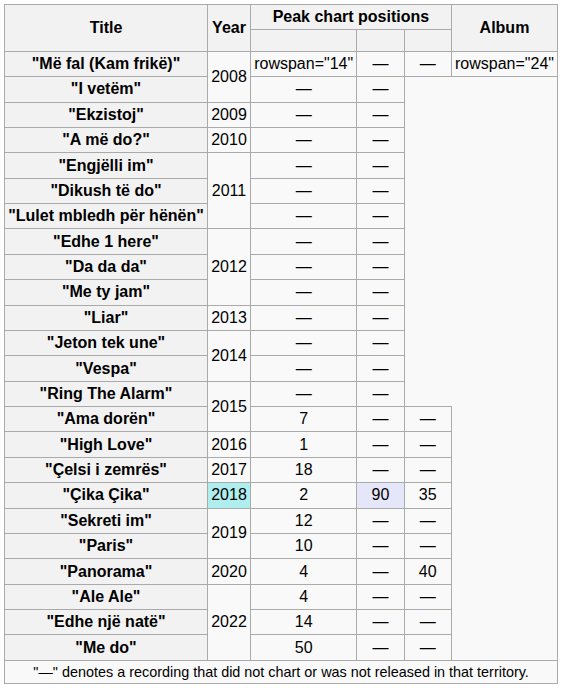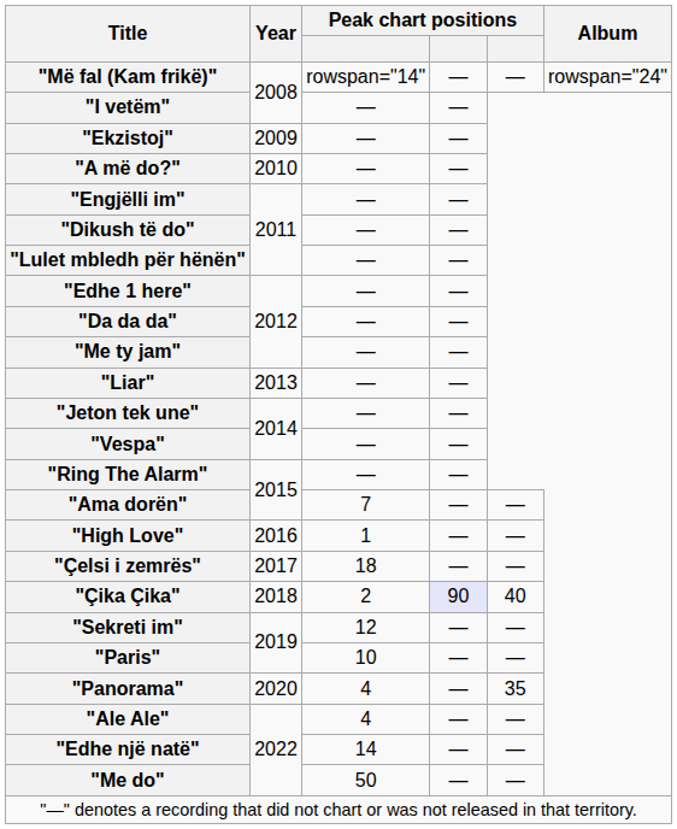"Çika Çika" | Year: paleturquoise background -> no background
"Çika Çika" | column 5: 35 -> 40
"Panorama" | column 5: 40 -> 35
